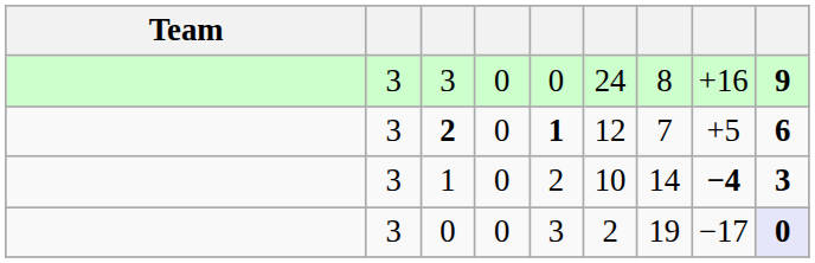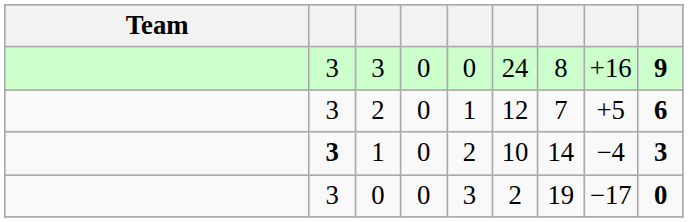row 3 | column 3: bold -> normal
row 3 | column 5: bold -> normal
row 4 | column 2: normal -> bold
row 4 | column 8: bold -> normal
row 5 | column 9: lavender background -> no background
